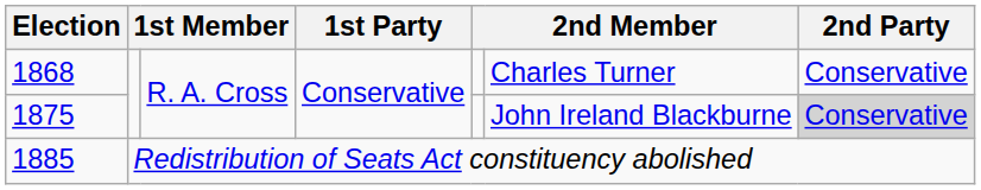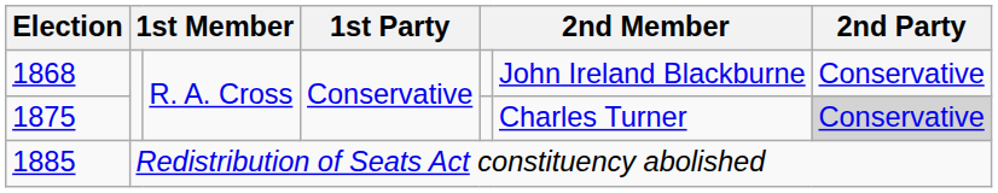1868 | column 6: Charles Turner -> John Ireland Blackburne
1875 | column 6: John Ireland Blackburne -> Charles Turner
